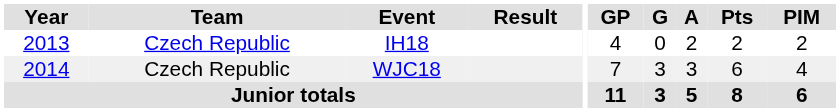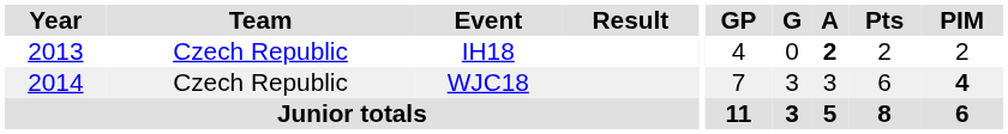IH18 | A: normal -> bold
WJC18 | PIM: normal -> bold
